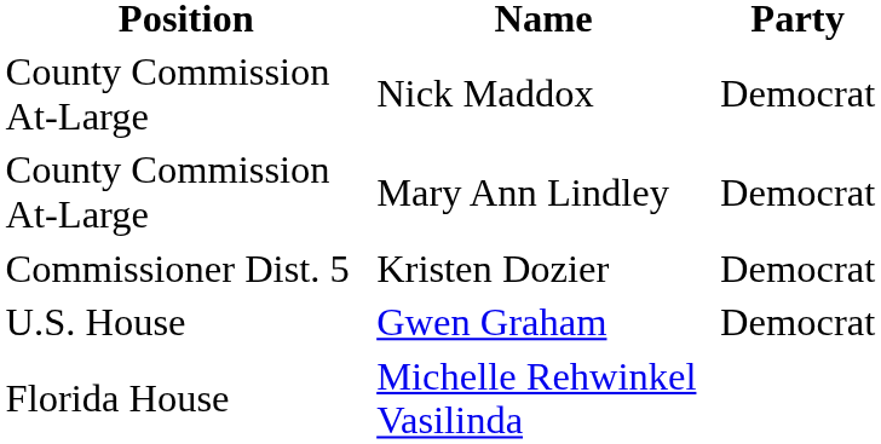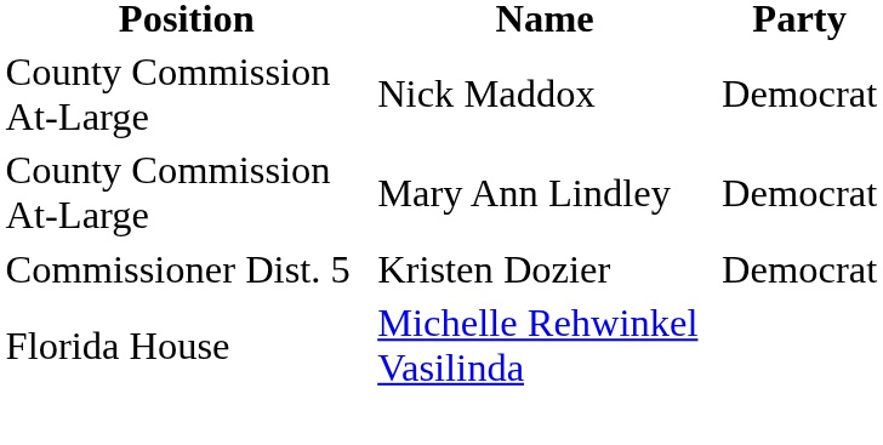- row: U.S. House | Gwen Graham | Democrat
